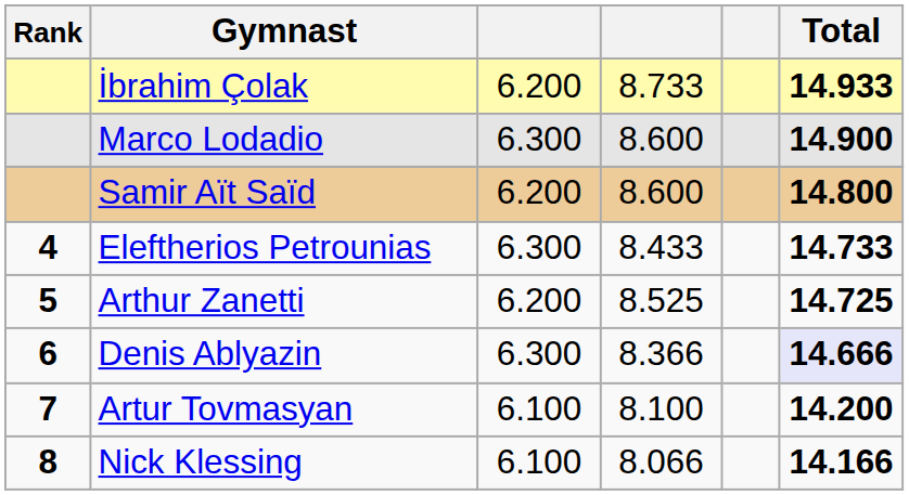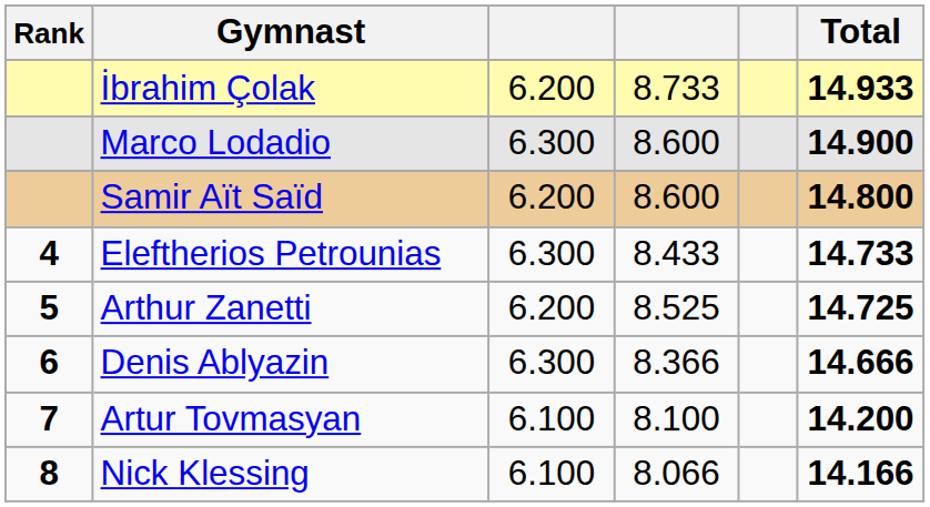Denis Ablyazin | Total: lavender background -> no background
